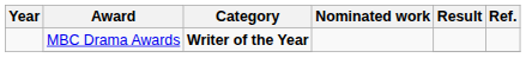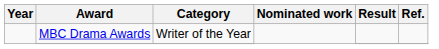MBC Drama Awards | Category: bold -> normal
